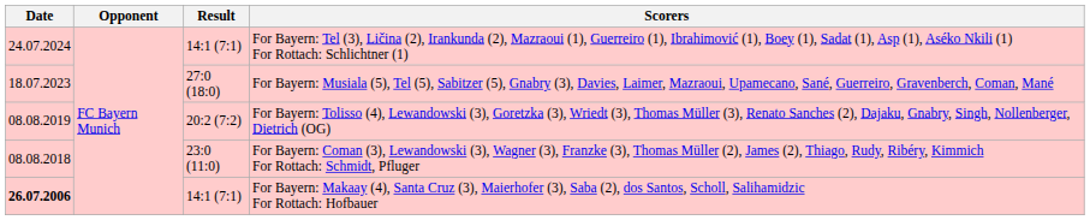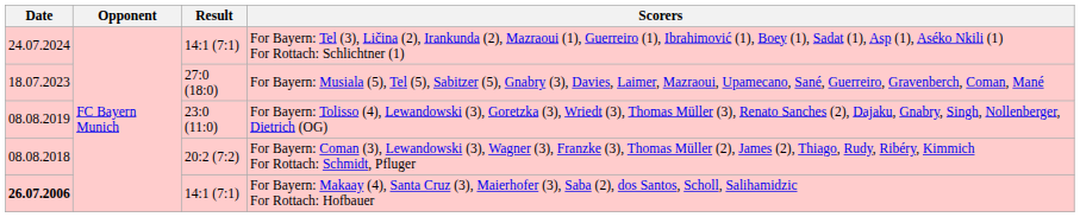row 4 | Result: 20:2 (7:2) -> 23:0 (11:0)
row 5 | Result: 23:0 (11:0) -> 20:2 (7:2)
